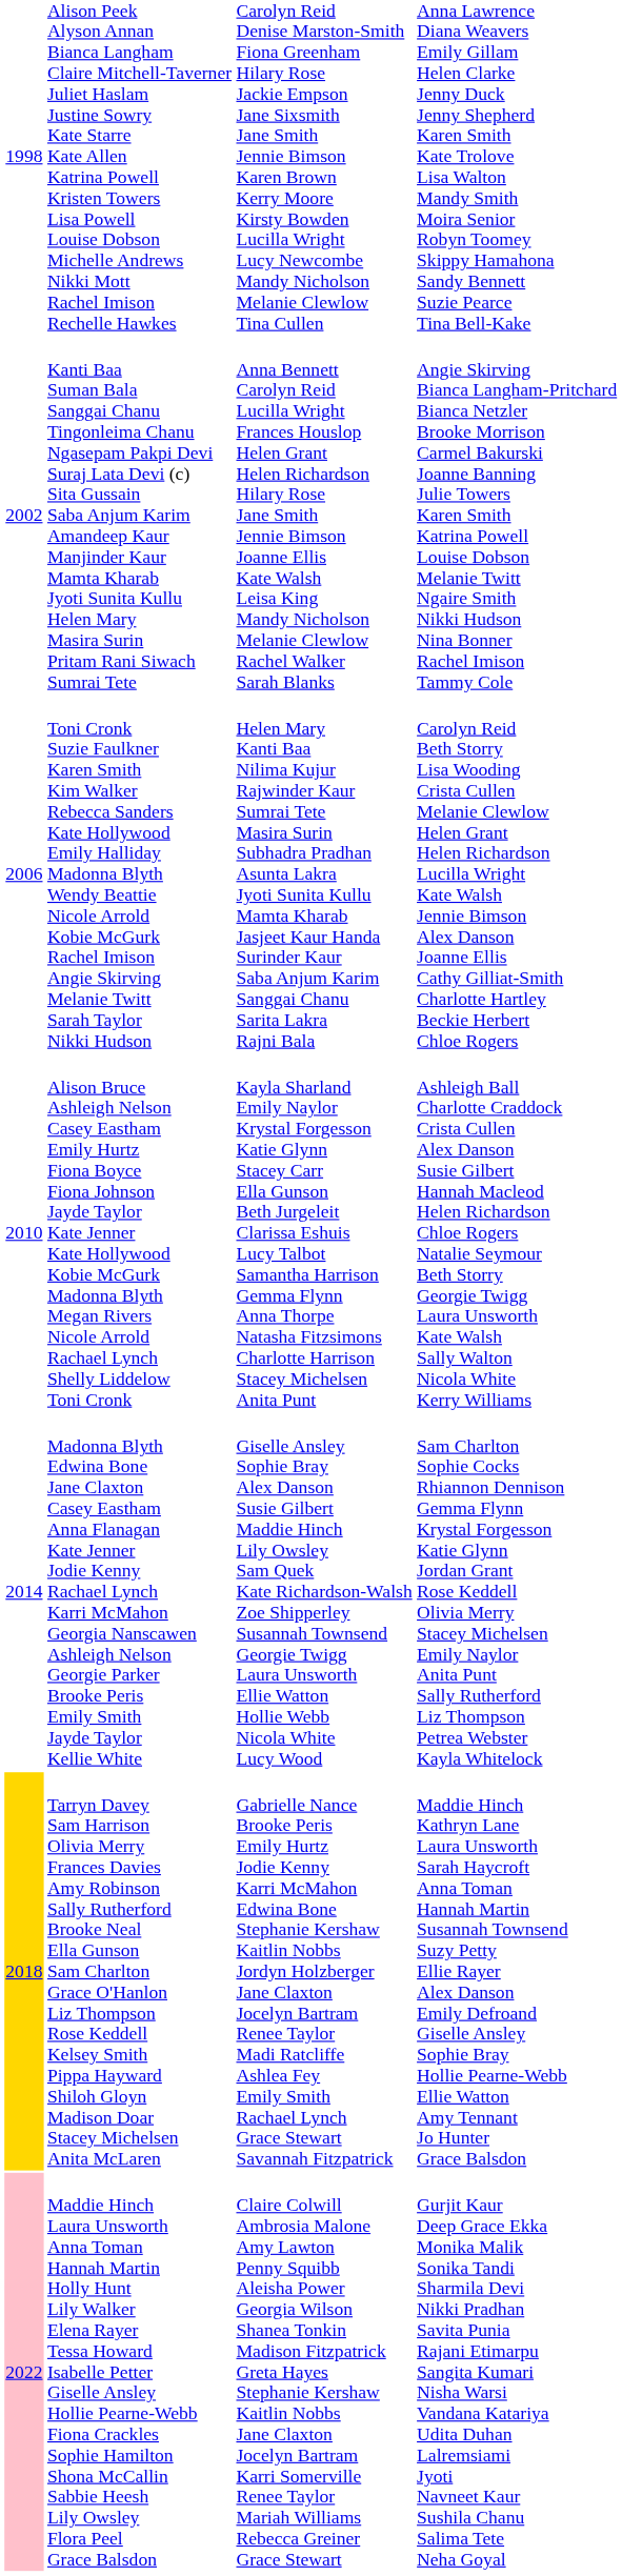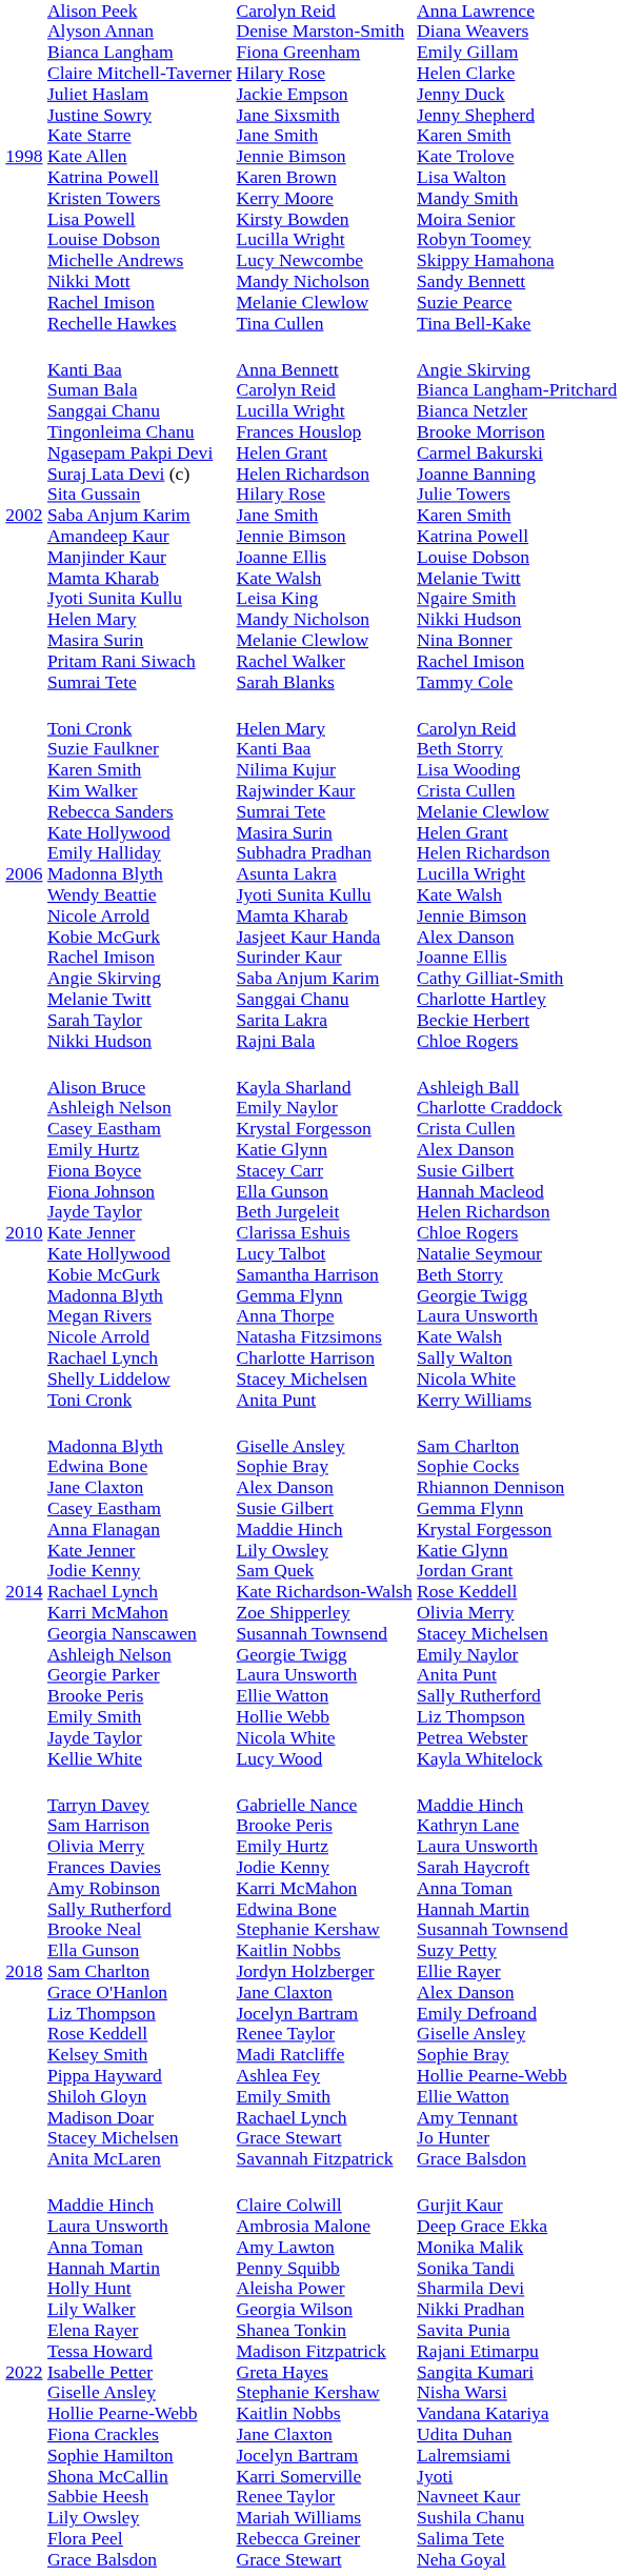row 6 | column 1: gold background -> no background
row 7 | column 1: pink background -> no background
